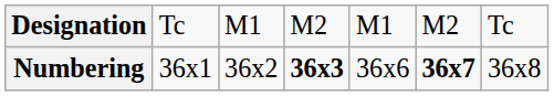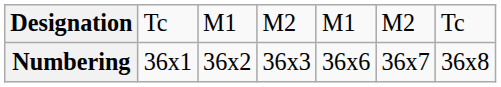Numbering | column 4: bold -> normal
Numbering | column 6: bold -> normal
